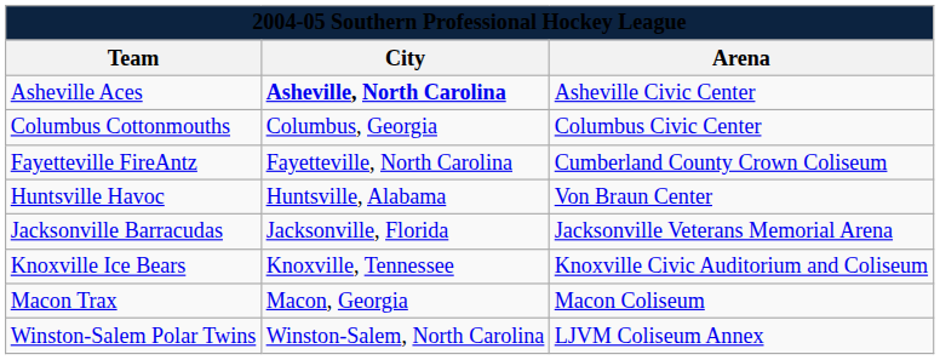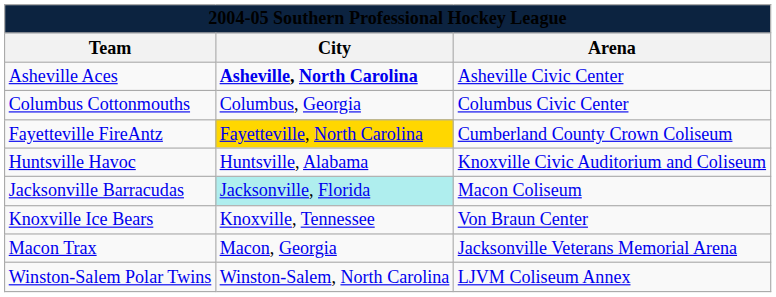Fayetteville FireAntz | City: no background -> gold background
Huntsville Havoc | Arena: Von Braun Center -> Knoxville Civic Auditorium and Coliseum
Jacksonville Barracudas | City: no background -> paleturquoise background
Jacksonville Barracudas | Arena: Jacksonville Veterans Memorial Arena -> Macon Coliseum
Knoxville Ice Bears | Arena: Knoxville Civic Auditorium and Coliseum -> Von Braun Center
Macon Trax | Arena: Macon Coliseum -> Jacksonville Veterans Memorial Arena
